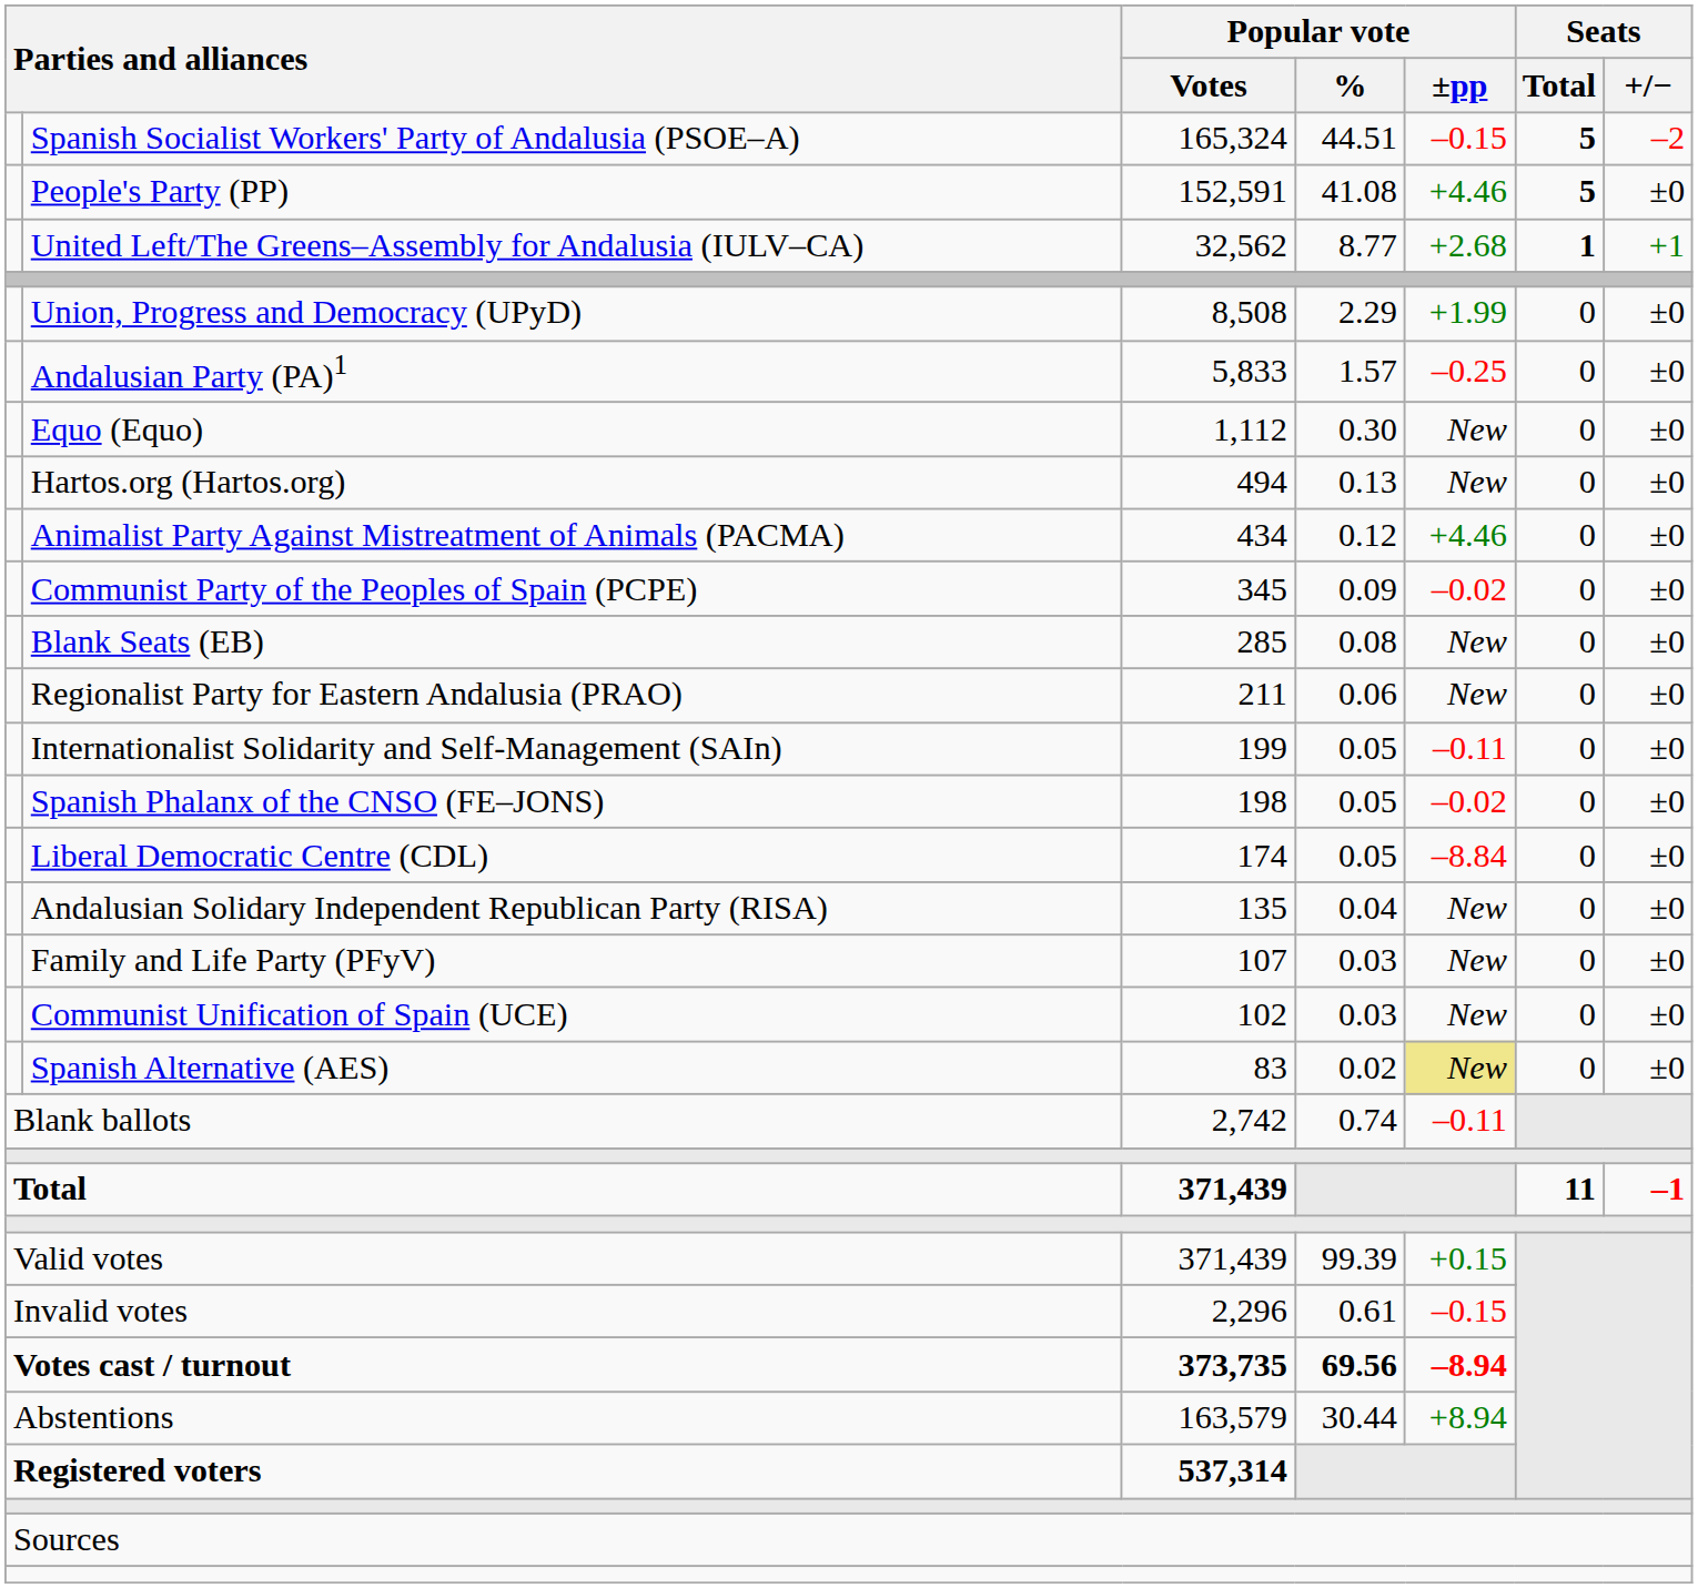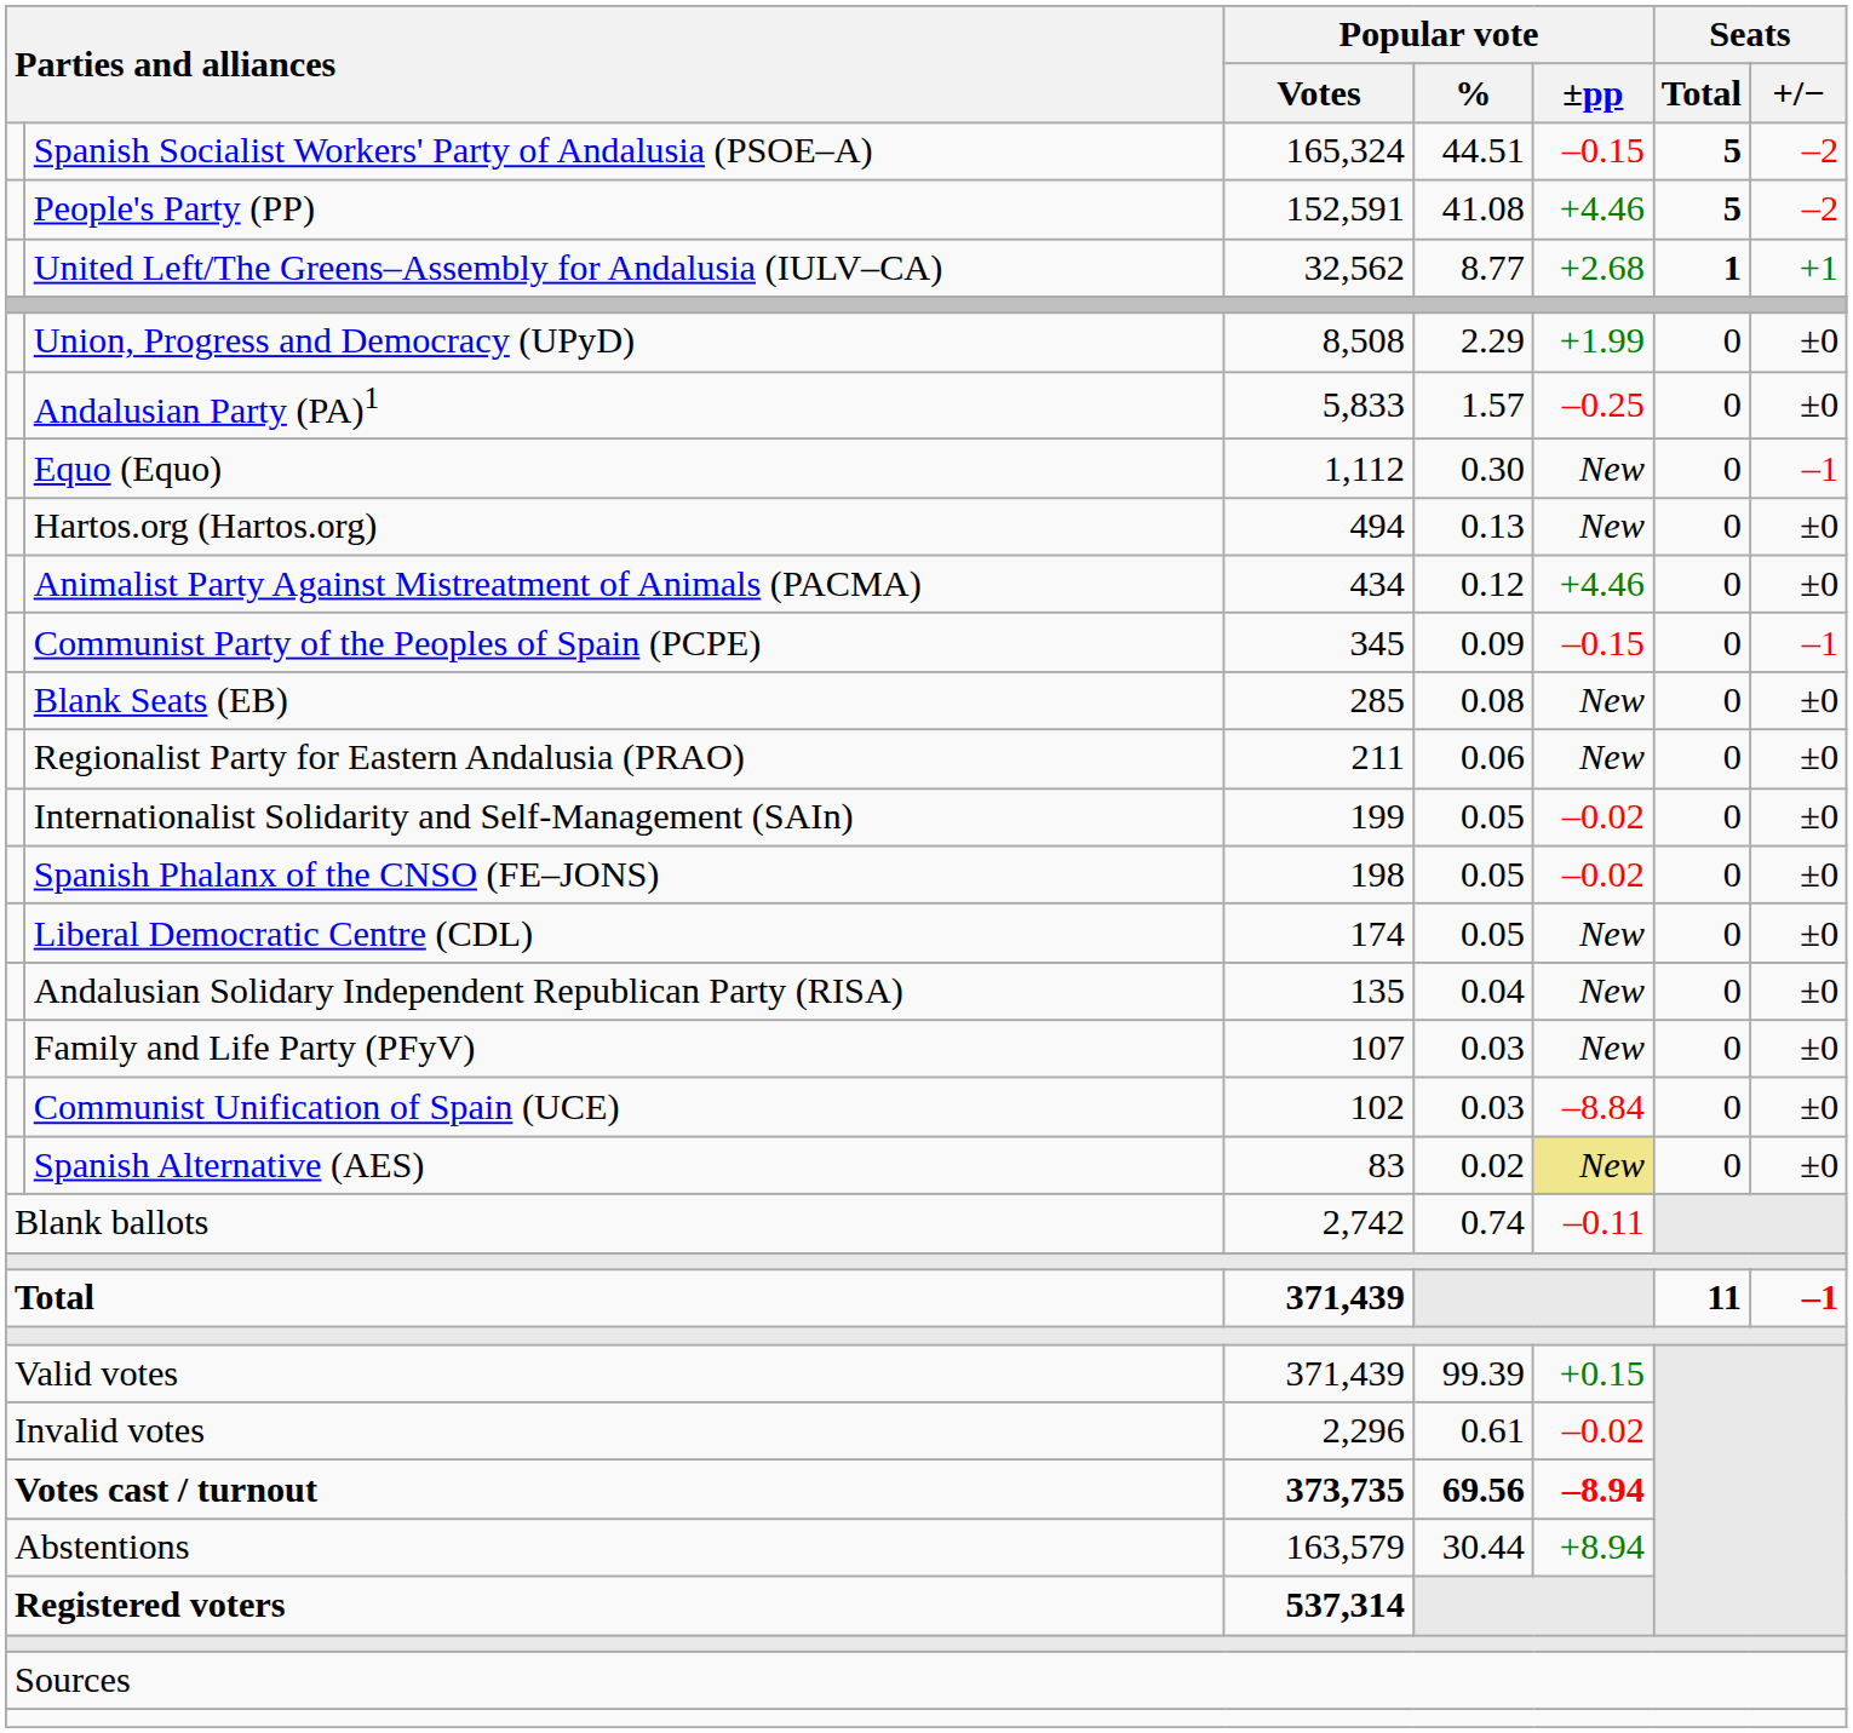People's Party (PP) | Seats / +/−: ±0 -> –2
Equo (Equo) | Seats / +/−: ±0 -> –1
Communist Party of the Peoples of Spain (PCPE) | Popular vote / ±pp: –0.02 -> –0.15
Communist Party of the Peoples of Spain (PCPE) | Seats / +/−: ±0 -> –1
Internationalist Solidarity and Self-Management (SAIn) | Popular vote / ±pp: –0.11 -> –0.02
Liberal Democratic Centre (CDL) | Popular vote / ±pp: –8.84 -> New
Communist Unification of Spain (UCE) | Popular vote / ±pp: New -> –8.84
Invalid votes | Popular vote / ±pp: –0.15 -> –0.02
